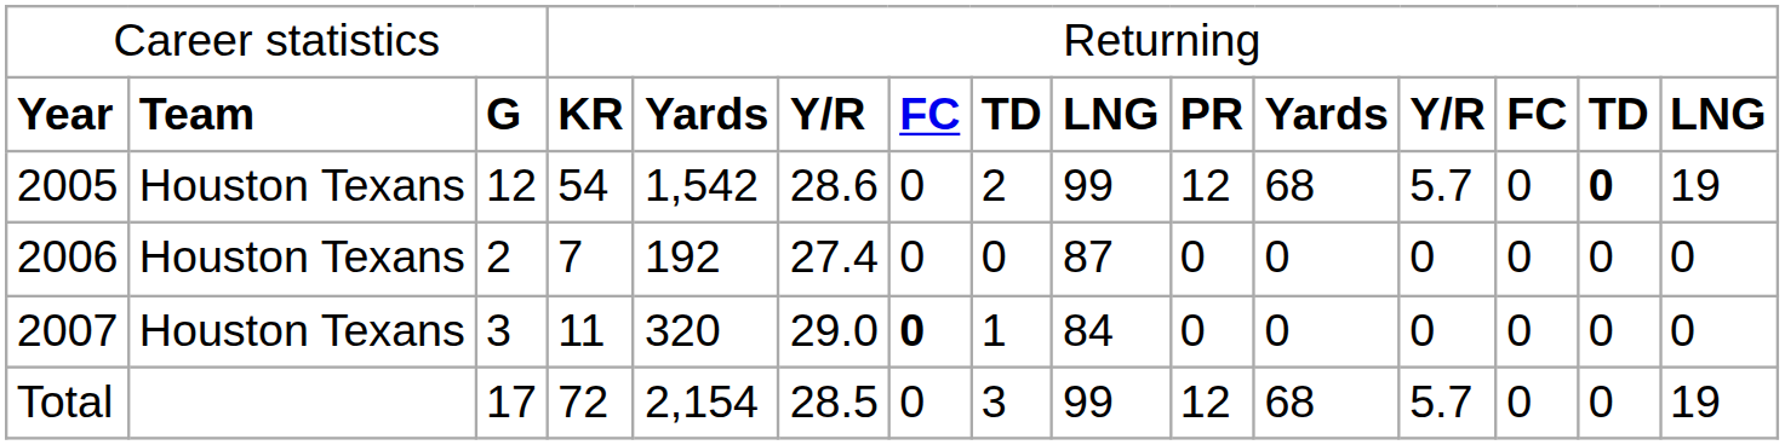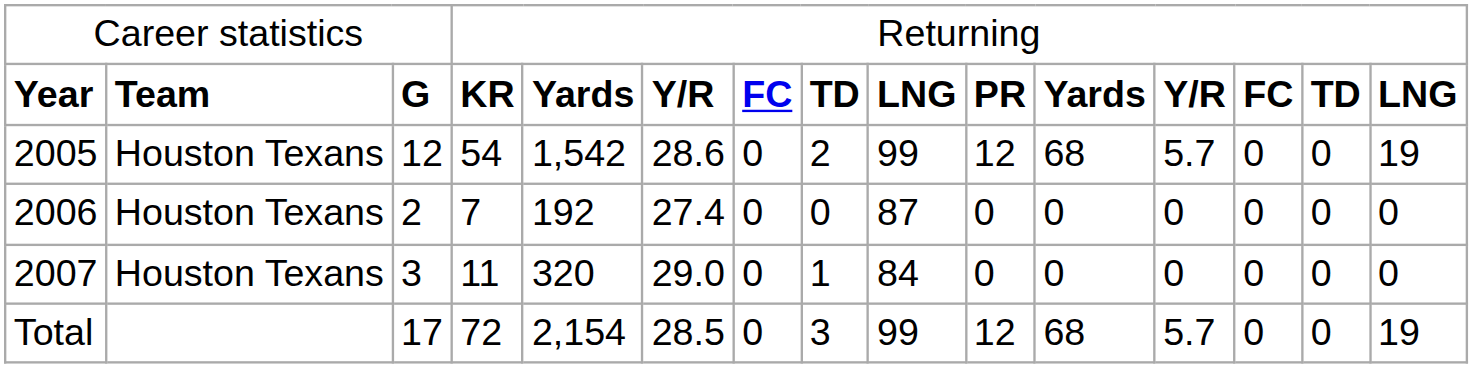2005 | column 14: bold -> normal
2007 | column 7: bold -> normal
